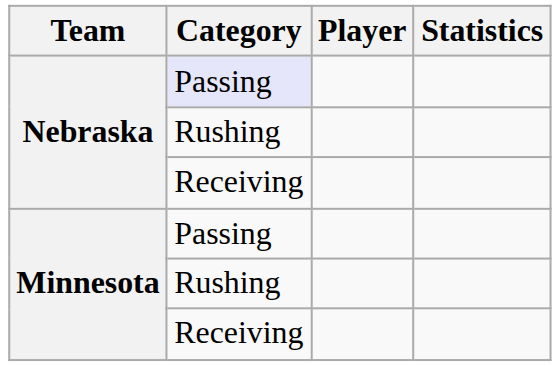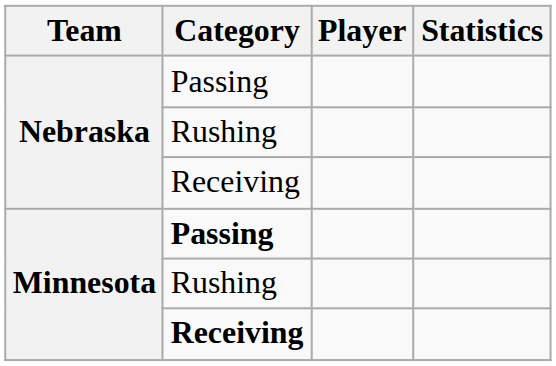Nebraska / Passing | Category: lavender background -> no background
Minnesota / Passing | Category: normal -> bold
Minnesota / Receiving | Category: normal -> bold
